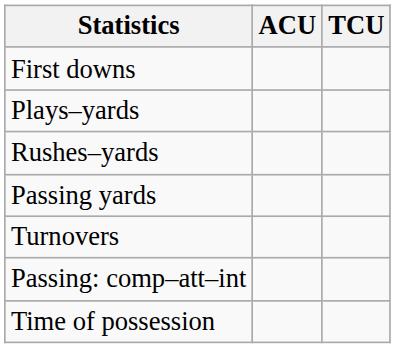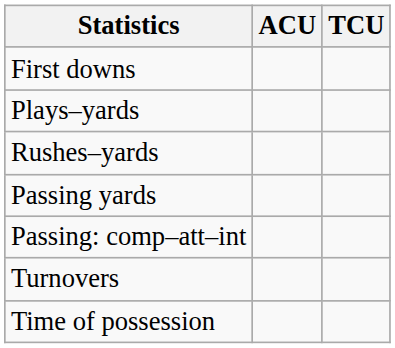rows swapped: Passing: comp–att–int <-> Turnovers
